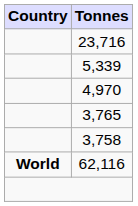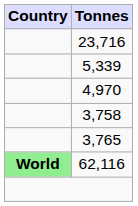rows swapped: 3,765 <-> 3,758
62,116 | Country: no background -> lightgreen background
